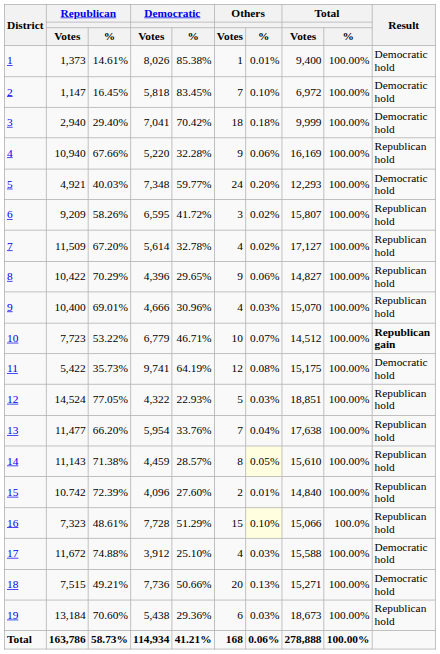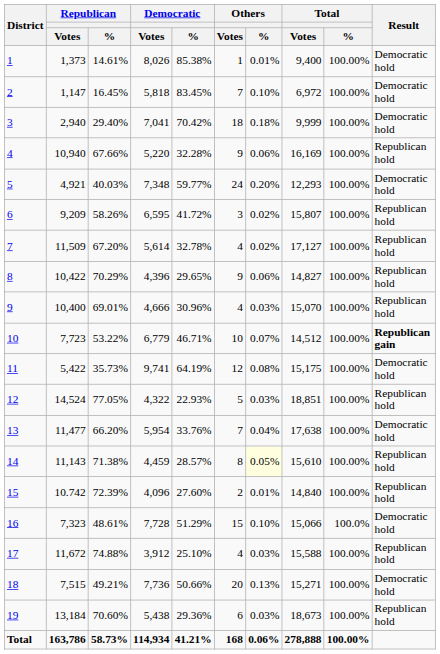13 | Result: Republican hold -> Democratic hold
16 | Others / %: lightyellow background -> no background
16 | Result: Republican hold -> Democratic hold
17 | Result: Democratic hold -> Republican hold
